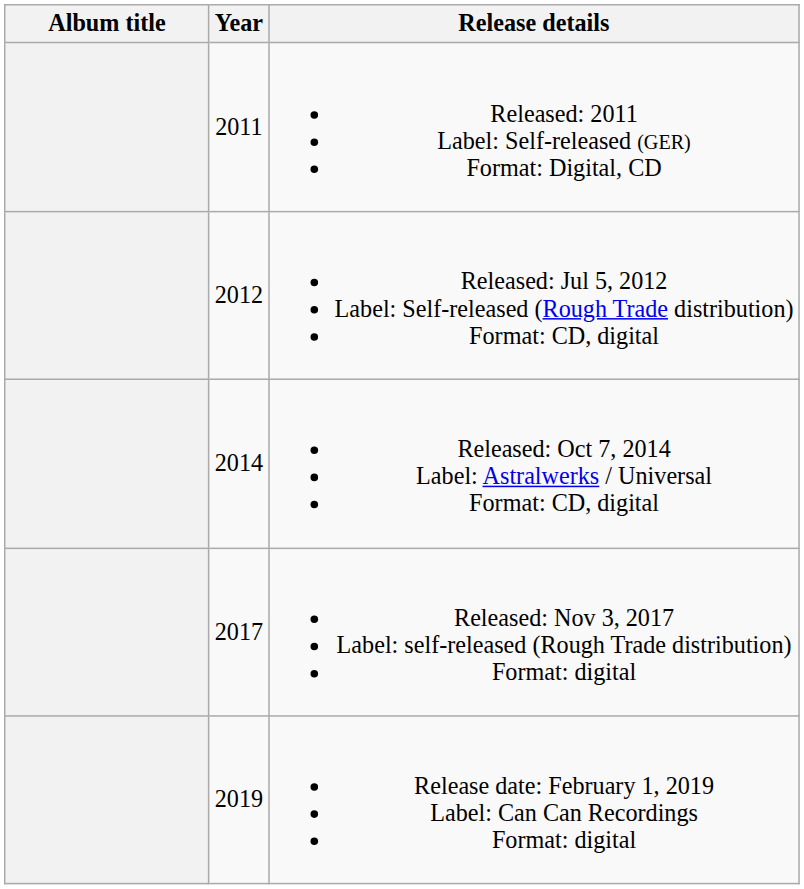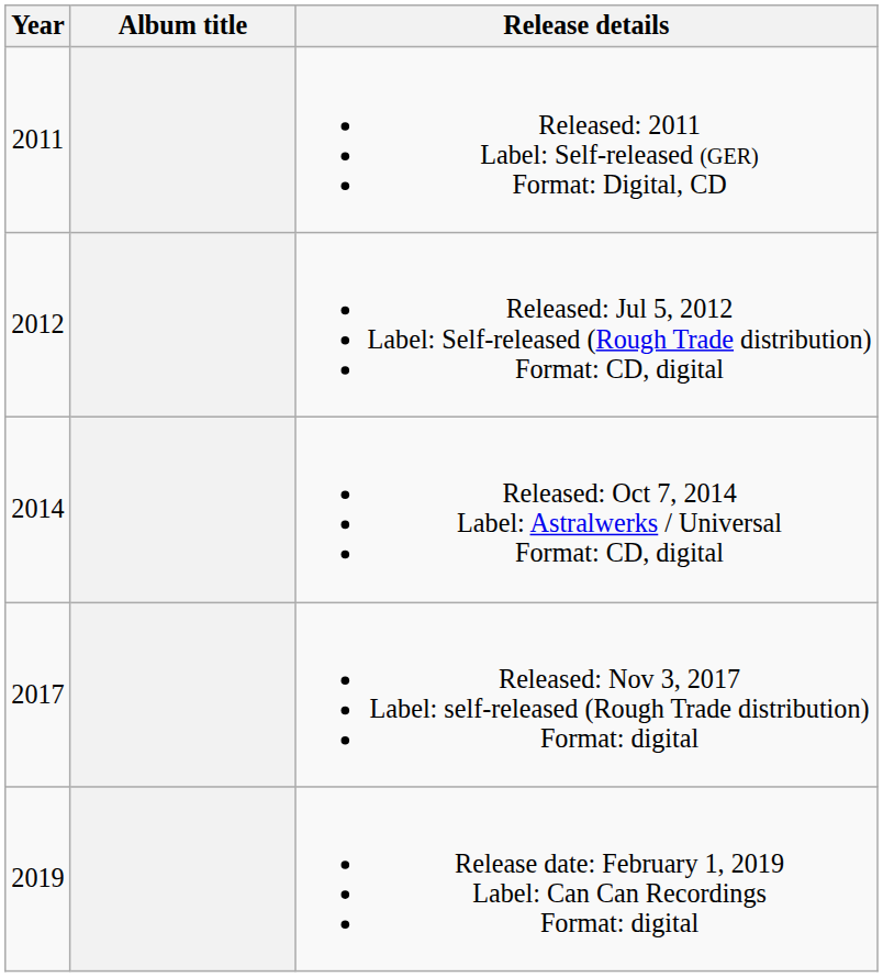columns swapped: Year <-> Album title
